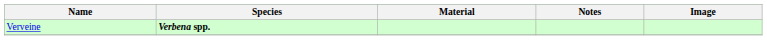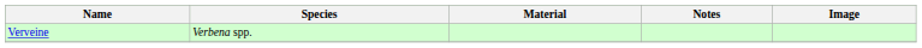Verveine | Species: bold -> normal
